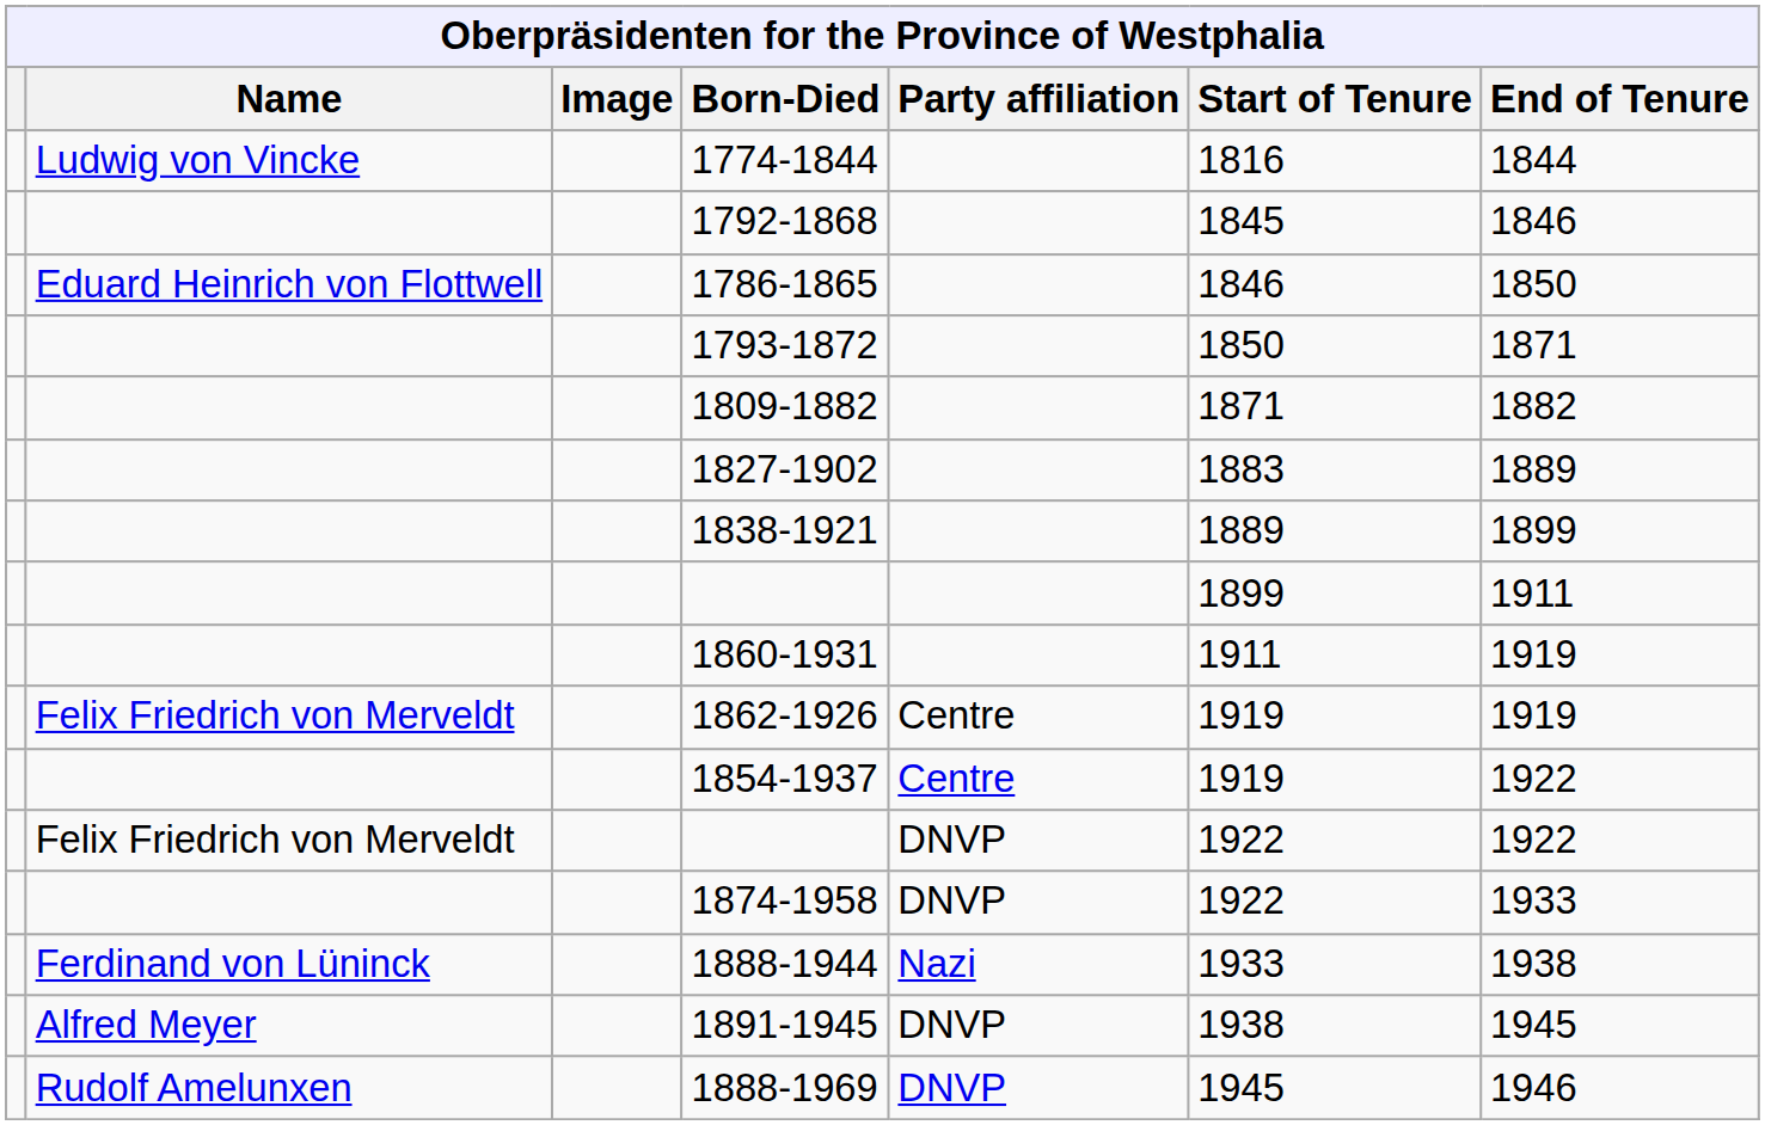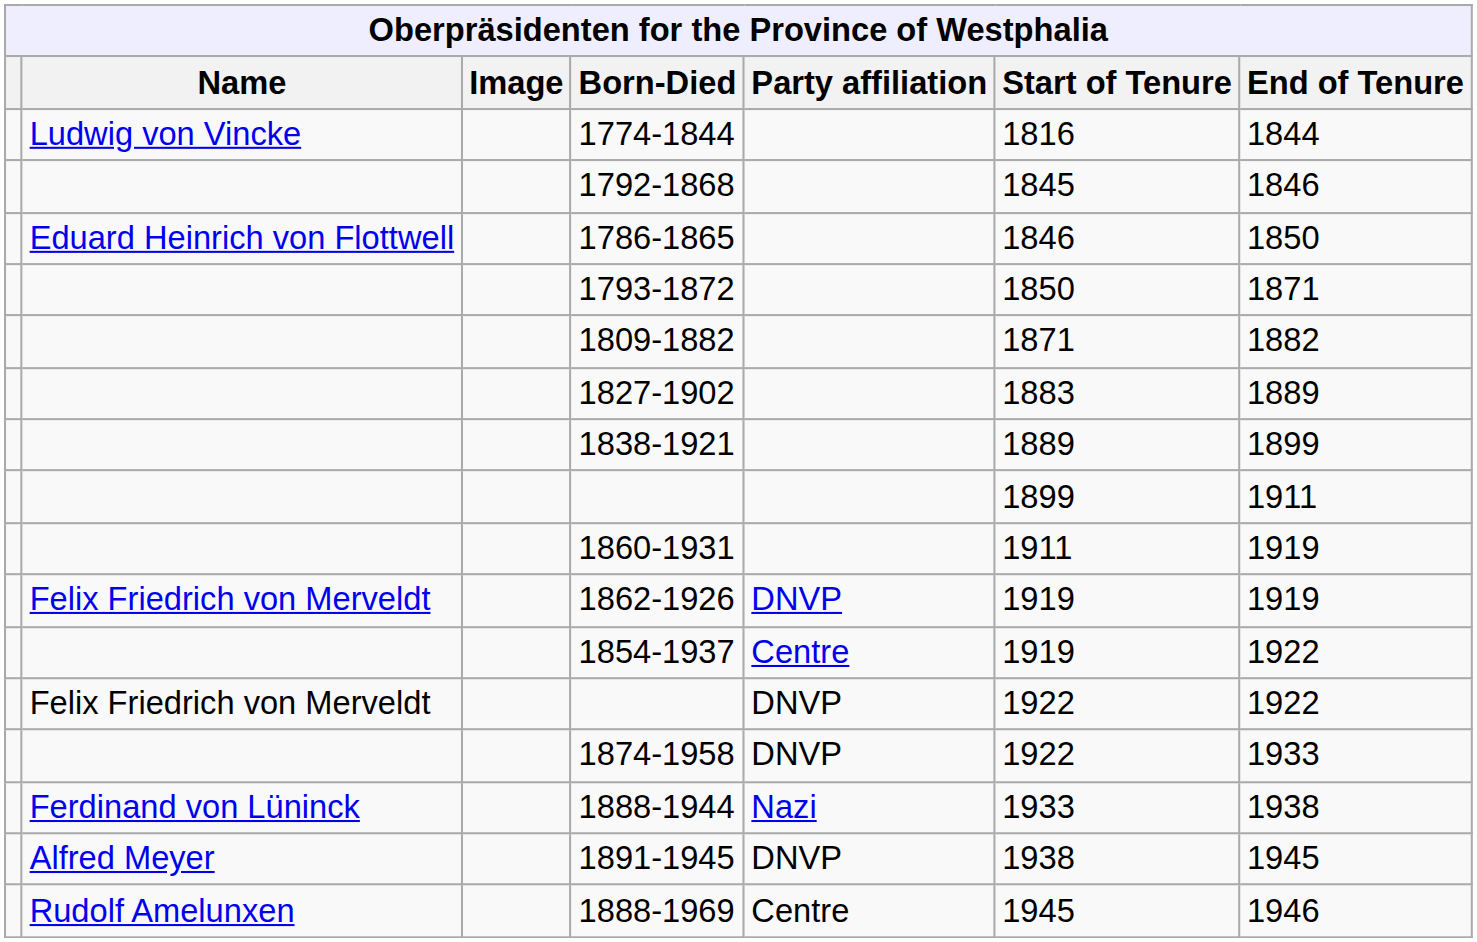1862-1926 | Party affiliation: Centre -> DNVP
1888-1969 | Party affiliation: DNVP -> Centre
